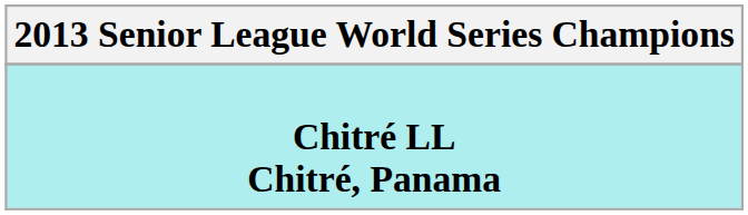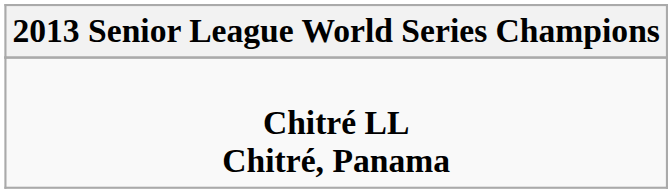row 2 | column 1: paleturquoise background -> no background
